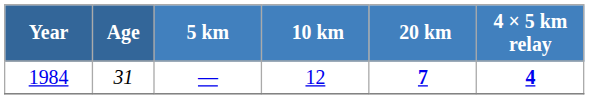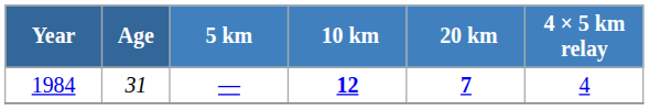1984 | 10 km: normal -> bold
1984 | 4 × 5 km relay: bold -> normal
